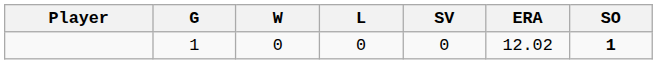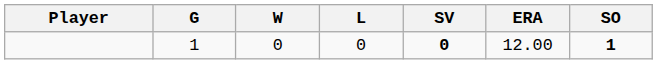row 2 | SV: normal -> bold
row 2 | ERA: 12.02 -> 12.00
